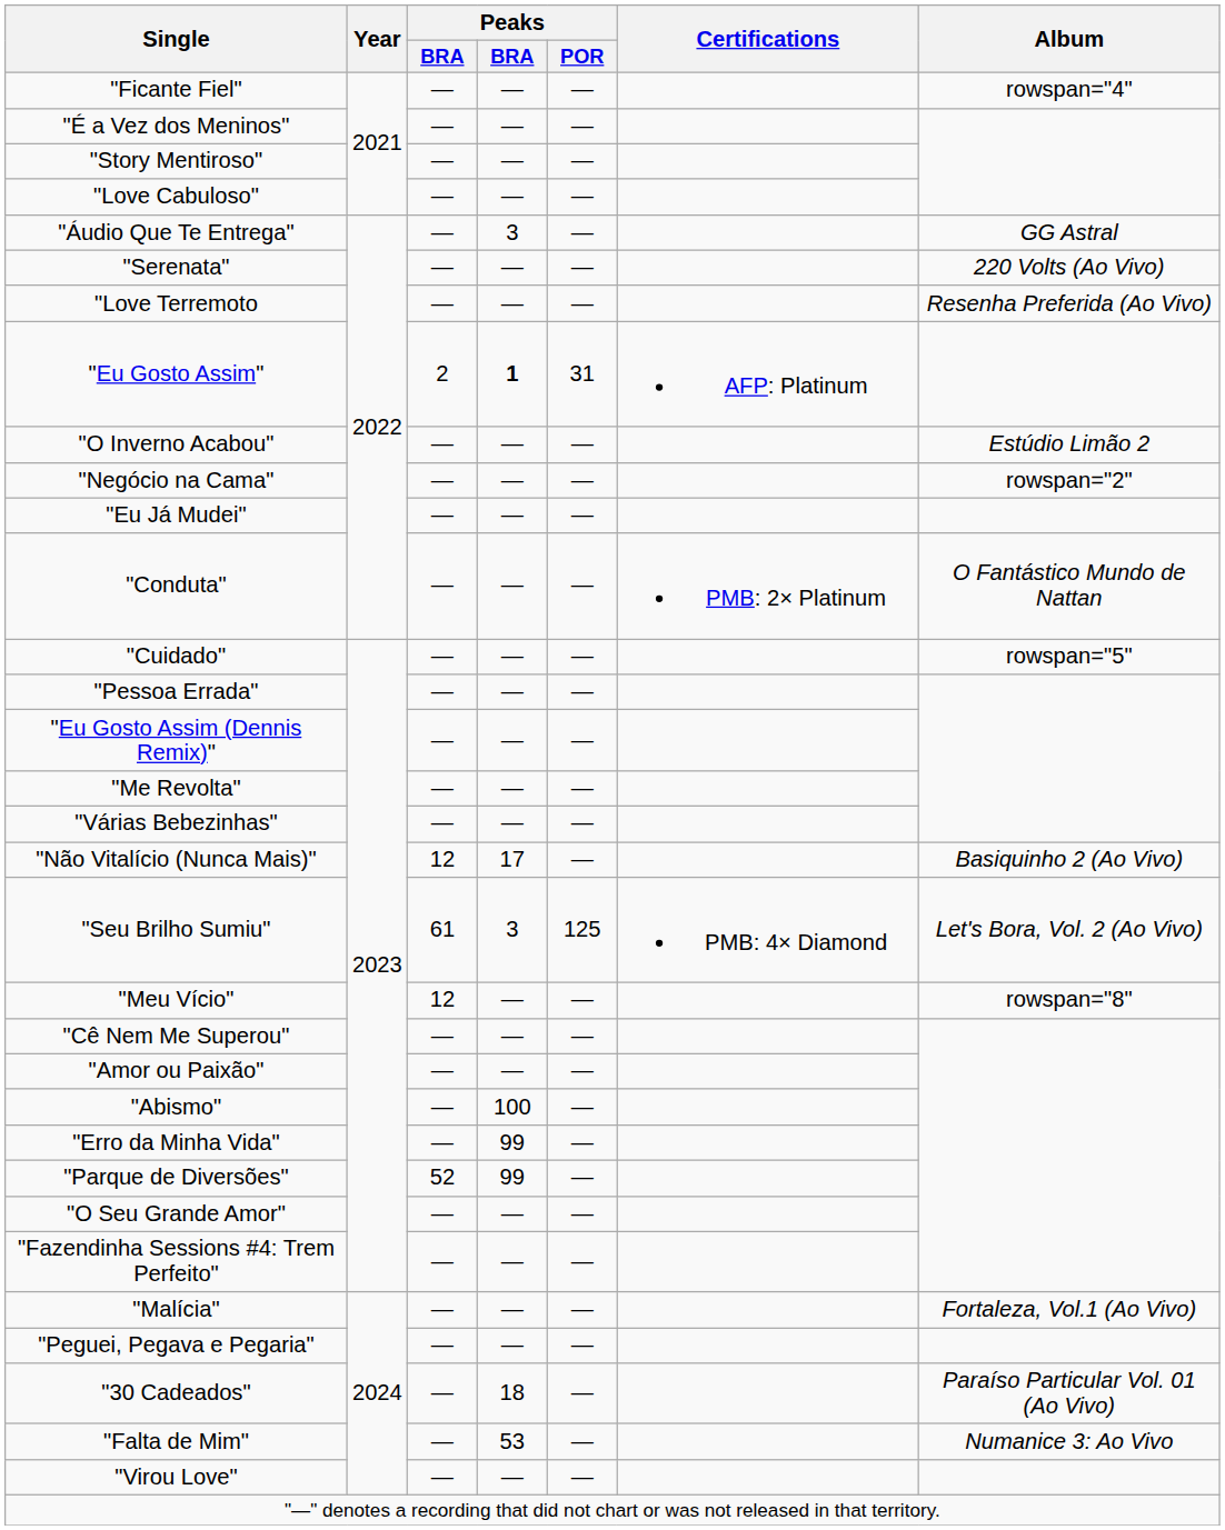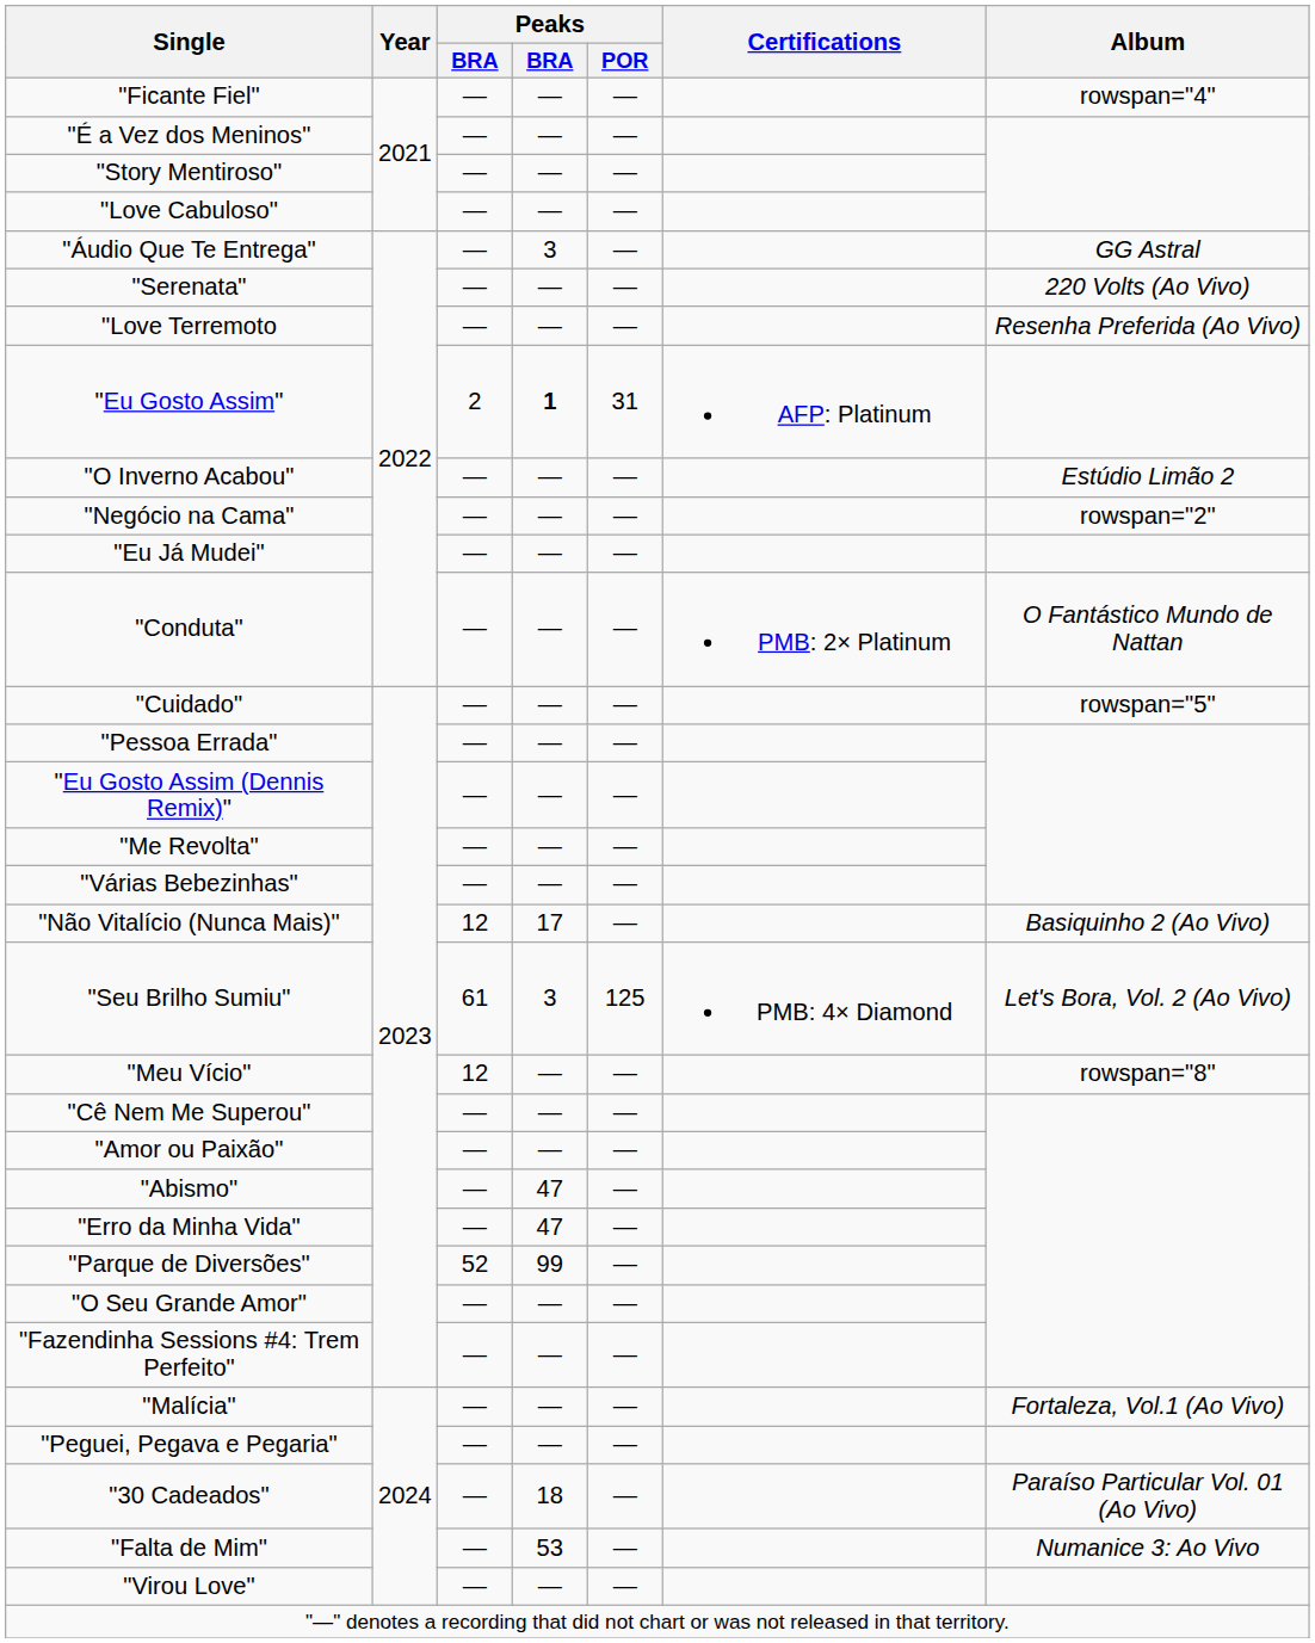"Abismo" | column 4: 100 -> 47
"Erro da Minha Vida" | column 4: 99 -> 47
